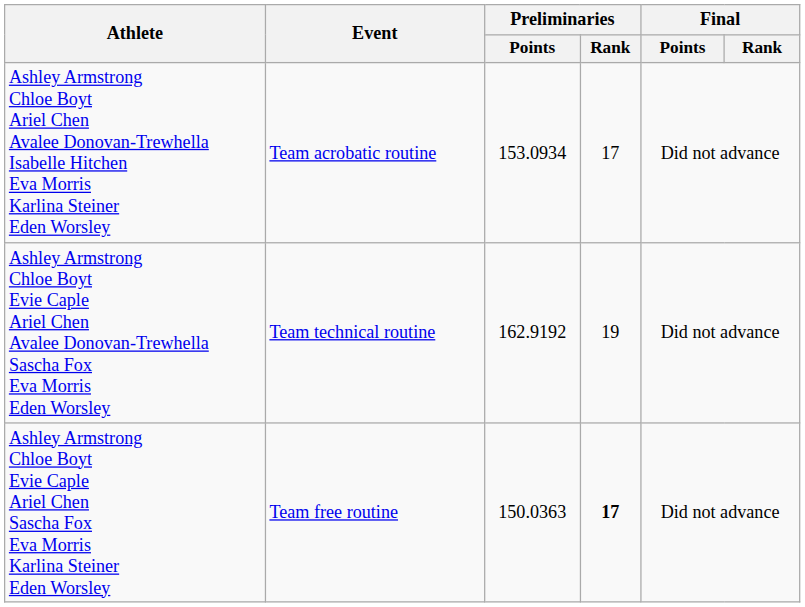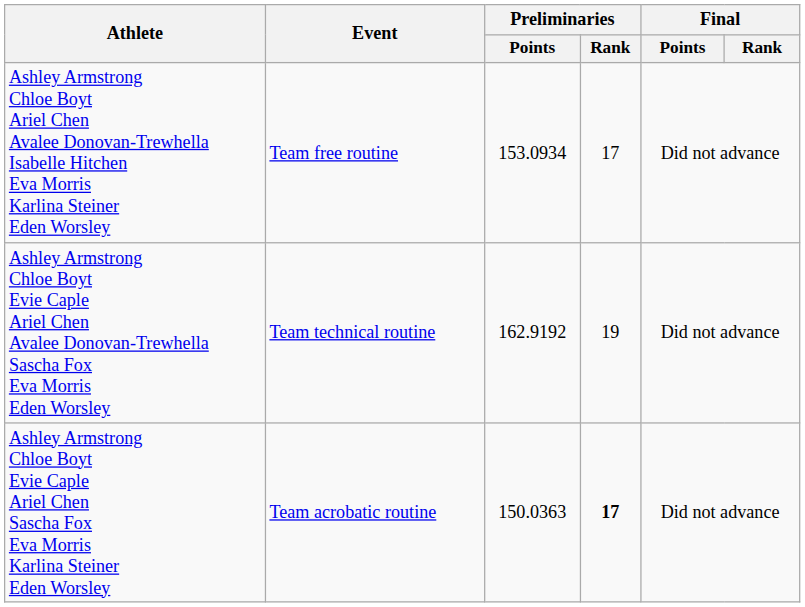row 3 | Event: Team acrobatic routine -> Team free routine
row 5 | Event: Team free routine -> Team acrobatic routine
